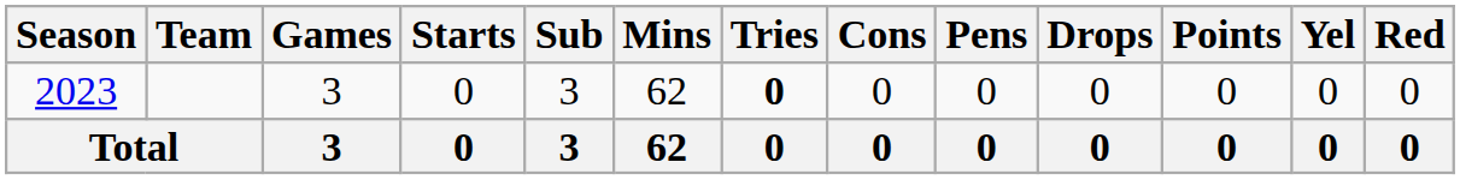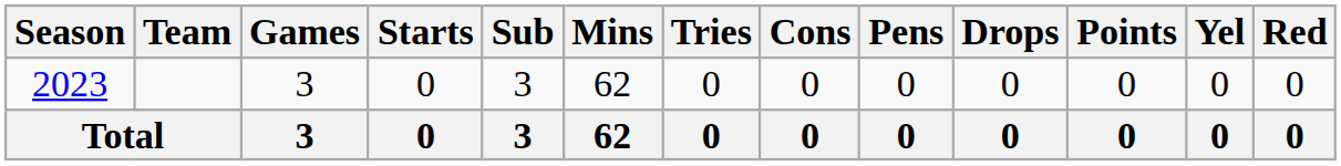2023 | Tries: bold -> normal
